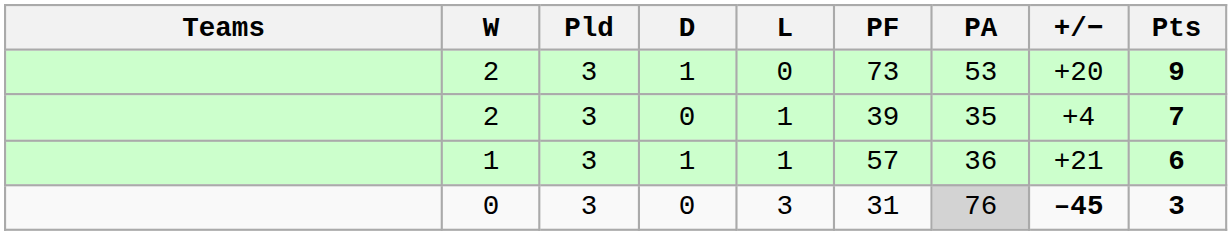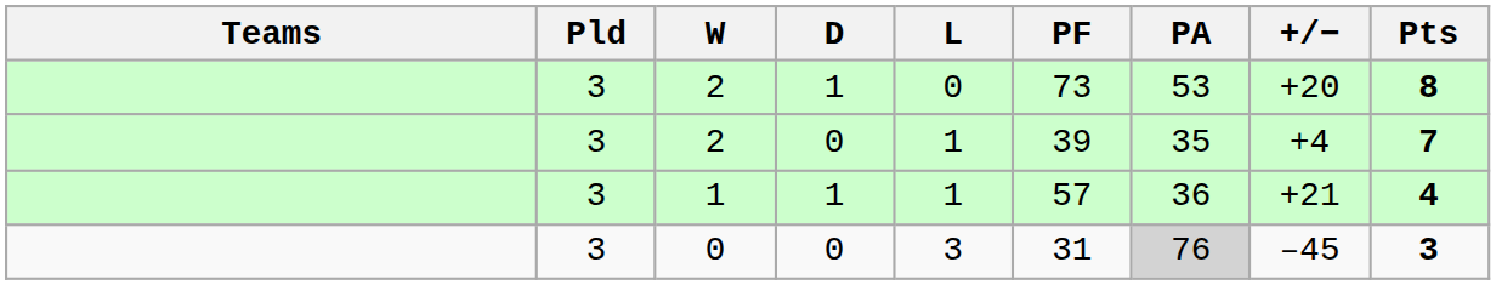columns swapped: Pld <-> W
row 2 | Pts: 9 -> 8
row 4 | Pts: 6 -> 4
row 5 | +/−: bold -> normal
